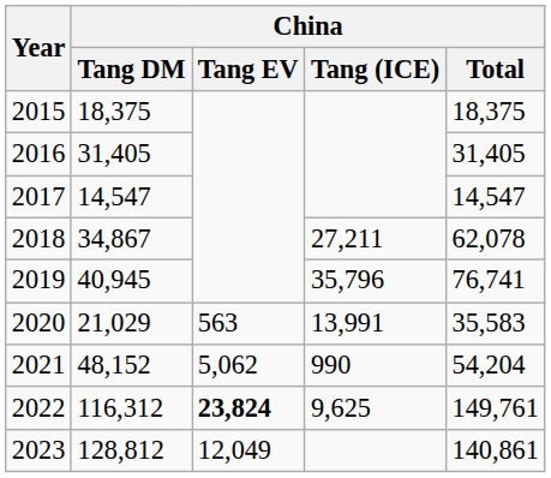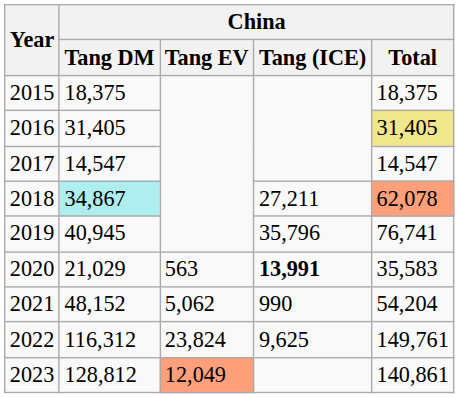2016 | China / Total: no background -> khaki background
2018 | China / Tang DM: no background -> paleturquoise background
2018 | China / Total: no background -> lightsalmon background
2020 | China / Tang (ICE): normal -> bold
2022 | China / Tang EV: bold -> normal
2023 | China / Tang EV: no background -> lightsalmon background
